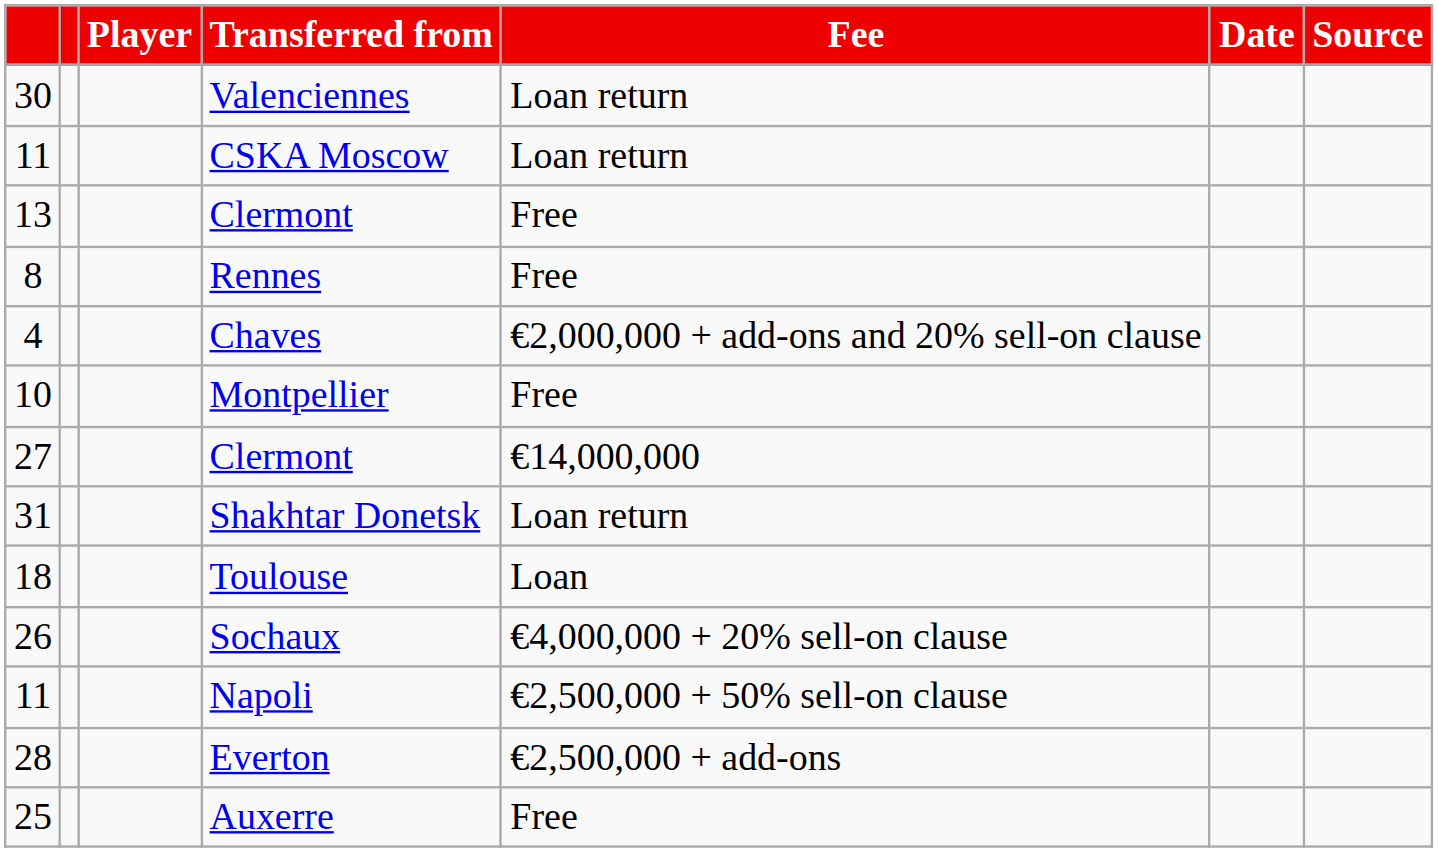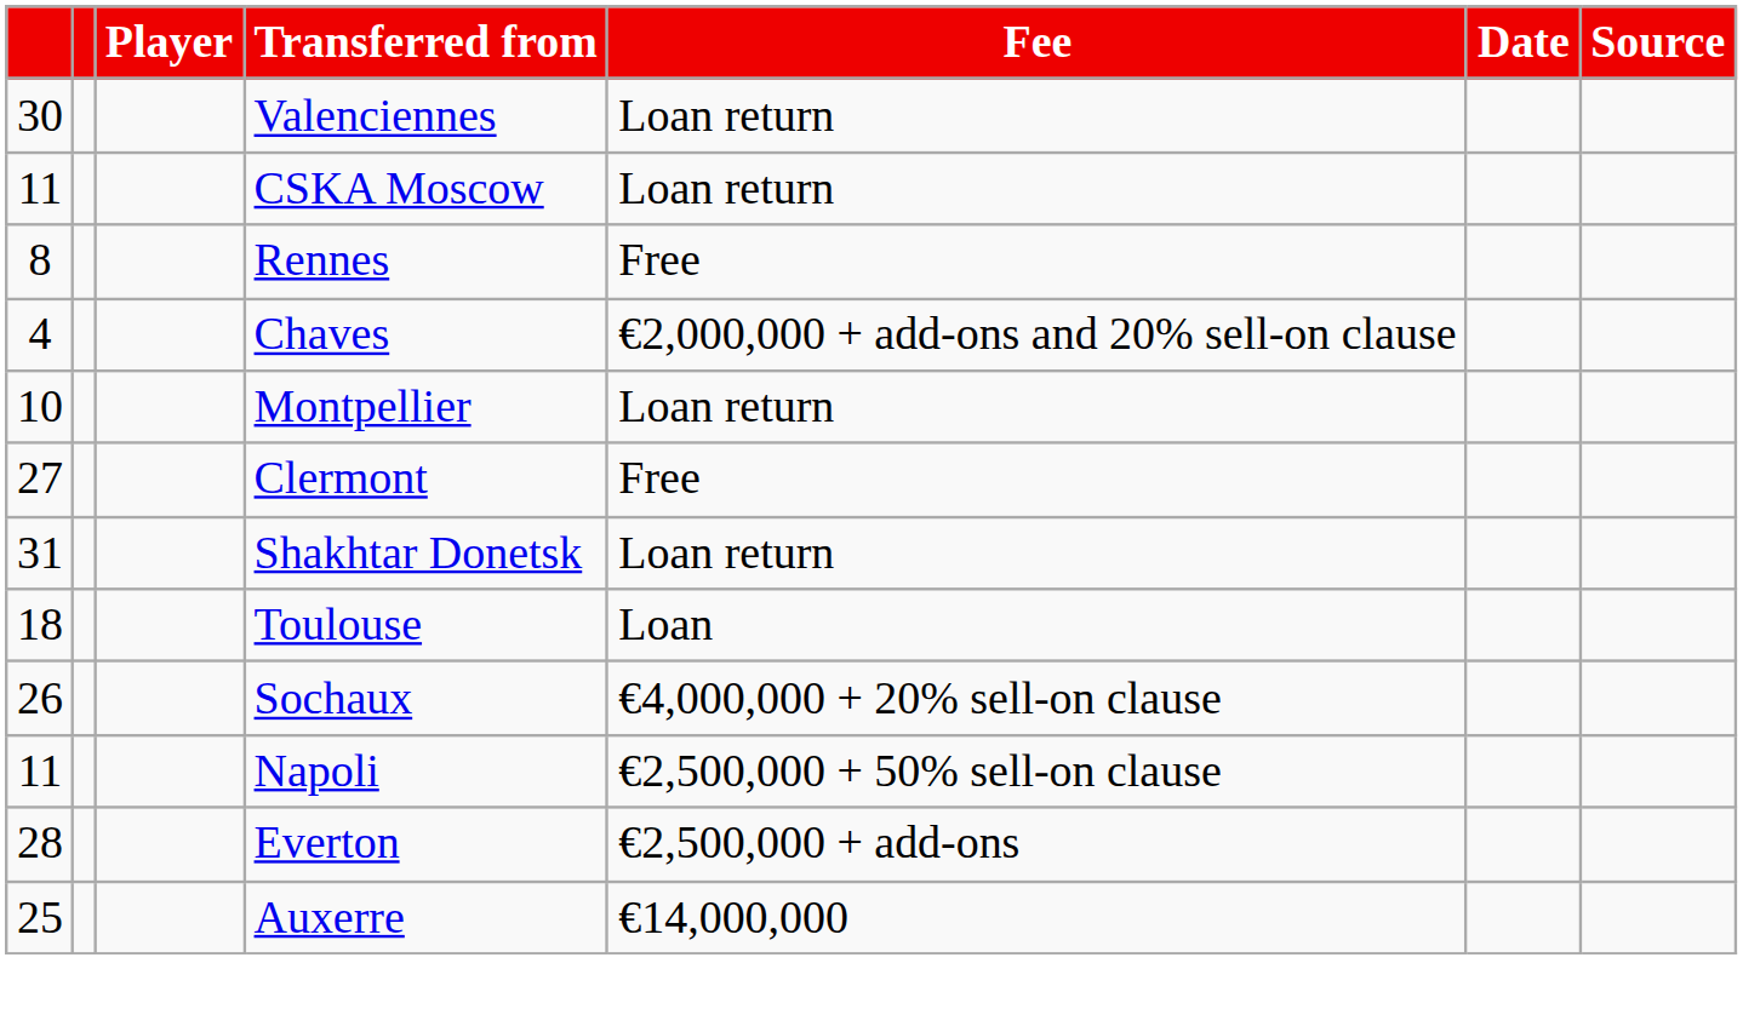- row: 13 | Clermont | Free
Montpellier | Fee: Free -> Loan return
27 / Clermont | Fee: €14,000,000 -> Free
Auxerre | Fee: Free -> €14,000,000
